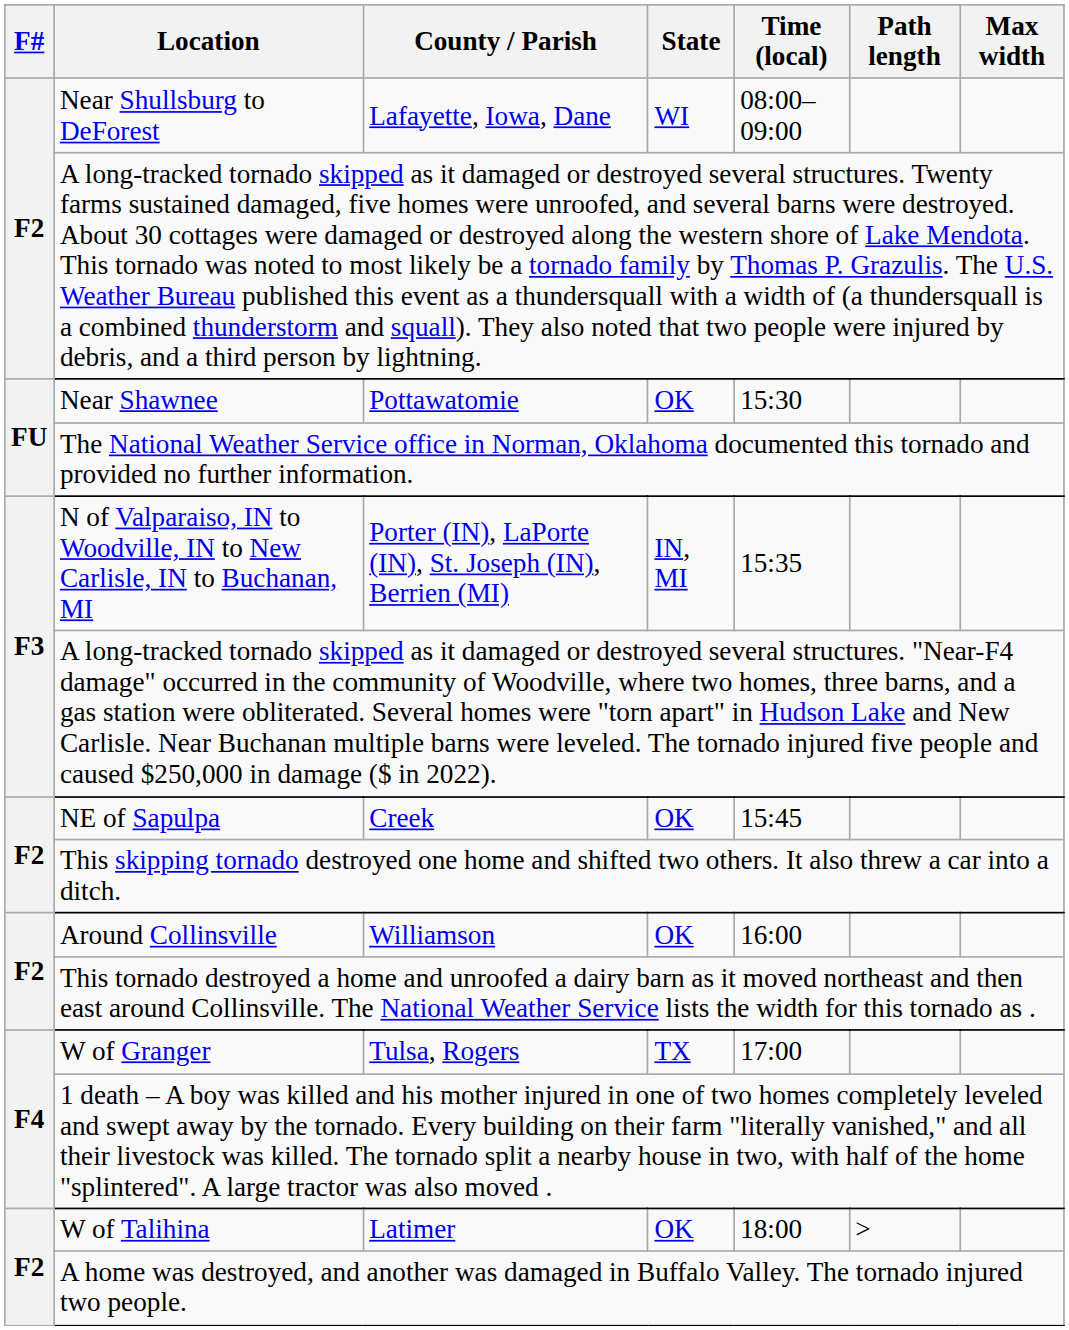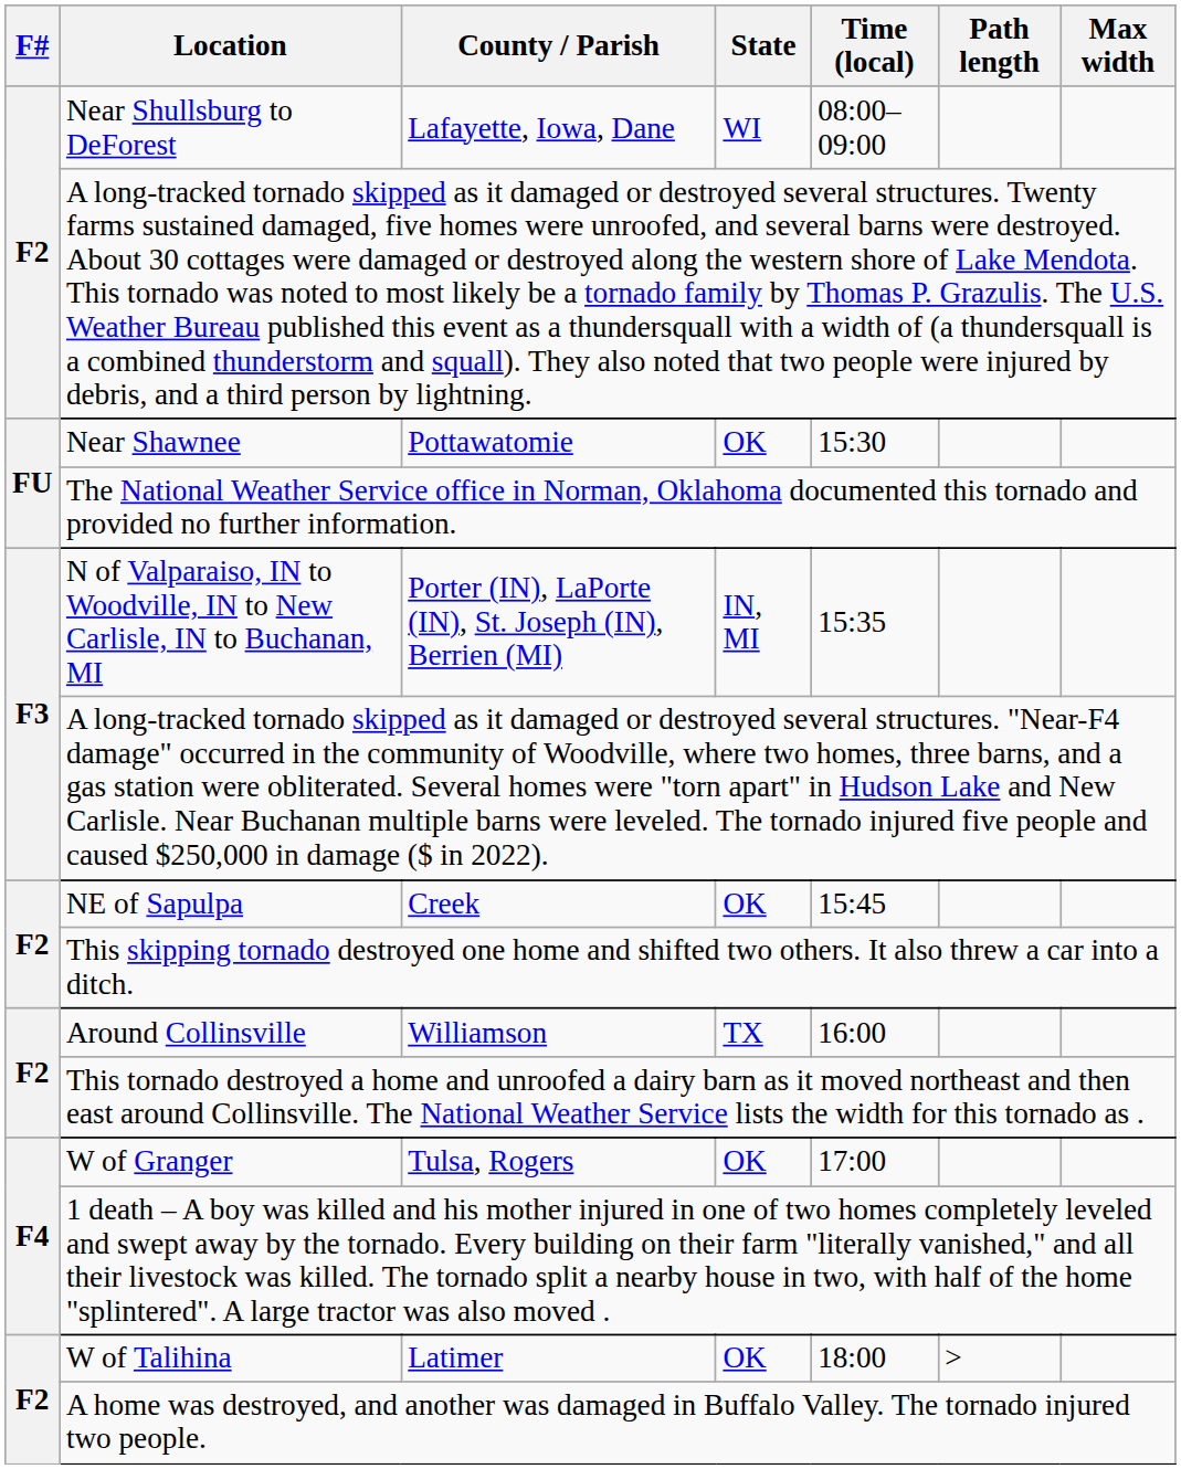Around Collinsville | State: OK -> TX
W of Granger | State: TX -> OK
